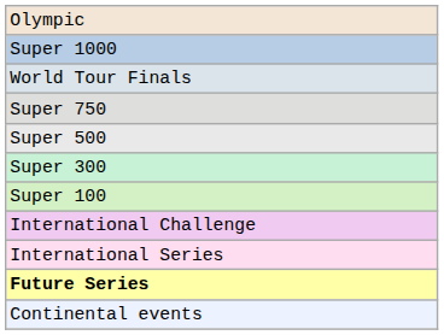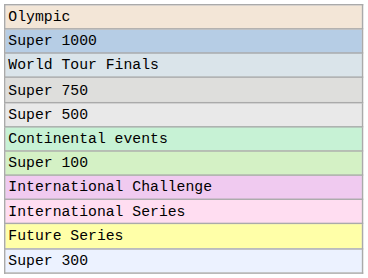row 6 | column 1: Super 300 -> Continental events
row 10 | column 1: bold -> normal
row 11 | column 1: Continental events -> Super 300
